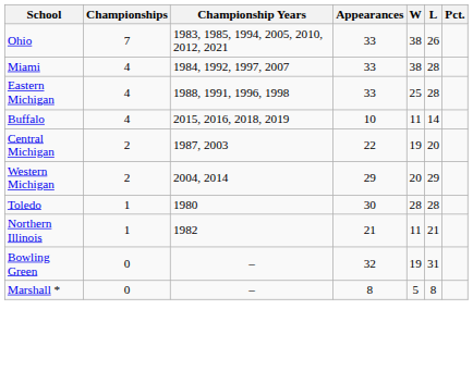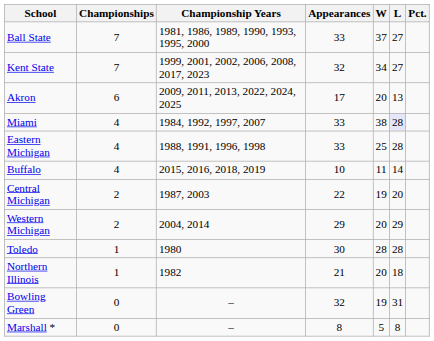+ row: Ball State | 7 | 1981, 1986, 1989, 1990, 1993, 1995, 2000 | 33 | 37 | 27
- row: Ohio | 7 | 1983, 1985, 1994, 2005, 2010, 2012, 2021 | 33 | 38 | 26
+ row: Kent State | 7 | 1999, 2001, 2002, 2006, 2008, 2017, 2023 | 32 | 34 | 27
+ row: Akron | 6 | 2009, 2011, 2013, 2022, 2024, 2025 | 17 | 20 | 13
Miami | L: no background -> lavender background
Northern Illinois | W: 11 -> 20
Northern Illinois | L: 21 -> 18
